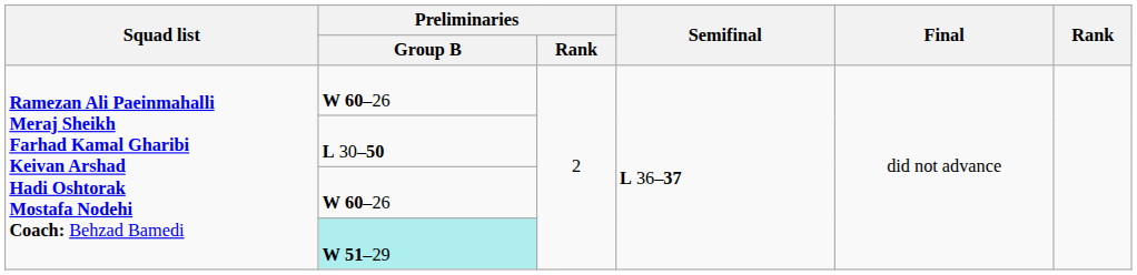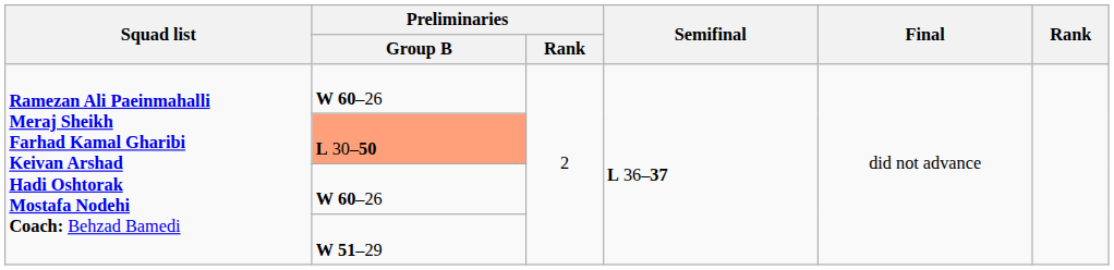L 30–50 | Preliminaries / Group B: no background -> lightsalmon background
W 51–29 | Preliminaries / Group B: paleturquoise background -> no background
